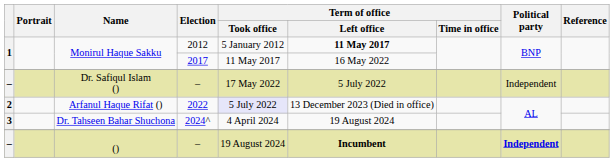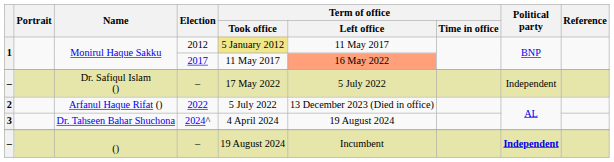Monirul Haque Sakku / 2012 | Term of office / Took office: no background -> khaki background
Monirul Haque Sakku / 2012 | Term of office / Left office: bold -> normal
Monirul Haque Sakku / 2017 | Term of office / Left office: no background -> lightsalmon background
Arfanul Haque Rifat () | Term of office / Took office: lavender background -> no background
() | Term of office / Left office: bold -> normal
